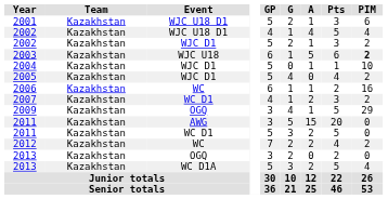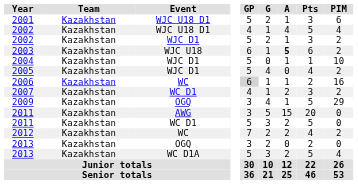2003 | A: normal -> bold
2003 | PIM: bold -> normal
2006 | GP: no background -> lightgrey background
